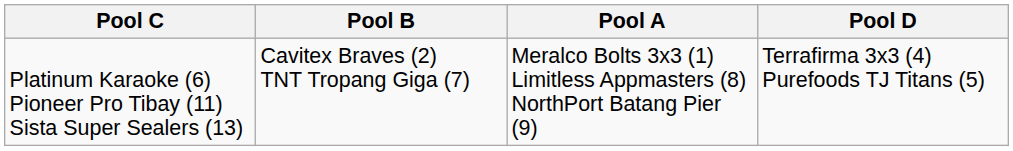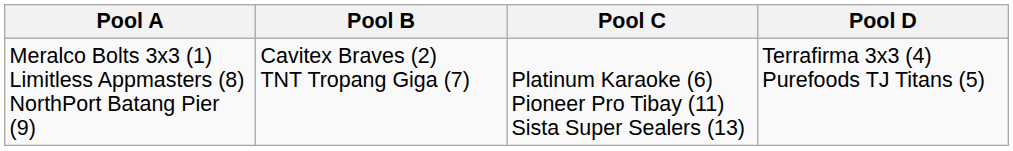columns swapped: Pool A <-> Pool C
